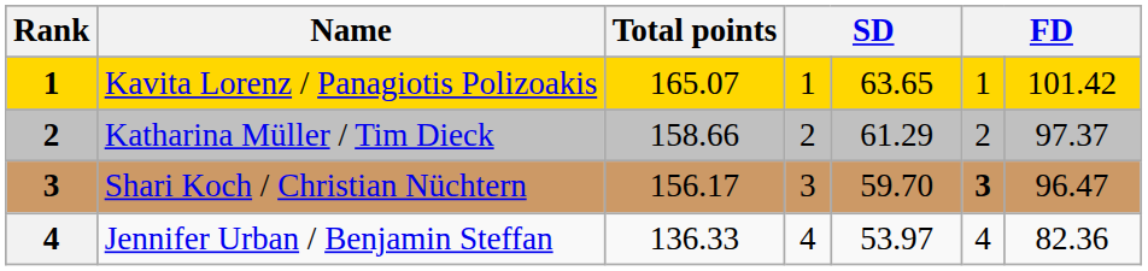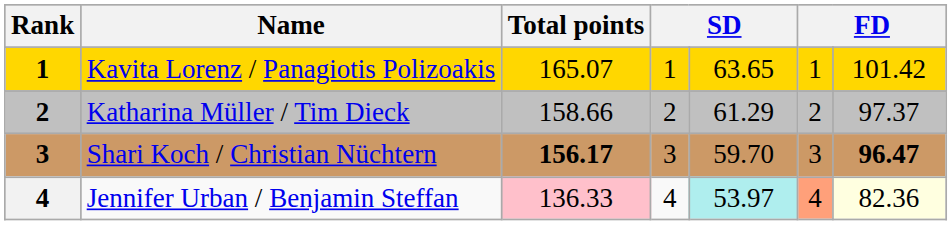Shari Koch / Christian Nüchtern | Total points: normal -> bold
Shari Koch / Christian Nüchtern | column 6: bold -> normal
Shari Koch / Christian Nüchtern | column 7: normal -> bold
Jennifer Urban / Benjamin Steffan | Total points: no background -> pink background
Jennifer Urban / Benjamin Steffan | column 5: no background -> paleturquoise background
Jennifer Urban / Benjamin Steffan | column 6: no background -> lightsalmon background
Jennifer Urban / Benjamin Steffan | column 7: no background -> lightyellow background
